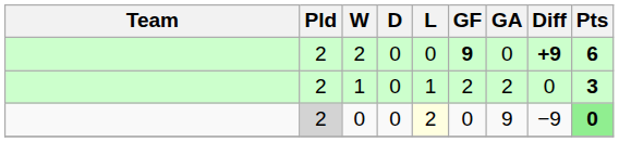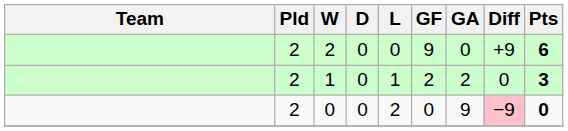row 2 | GF: bold -> normal
row 2 | Diff: bold -> normal
row 4 | Pld: lightgrey background -> no background
row 4 | L: lightyellow background -> no background
row 4 | Diff: no background -> pink background
row 4 | Pts: lightgreen background -> no background
